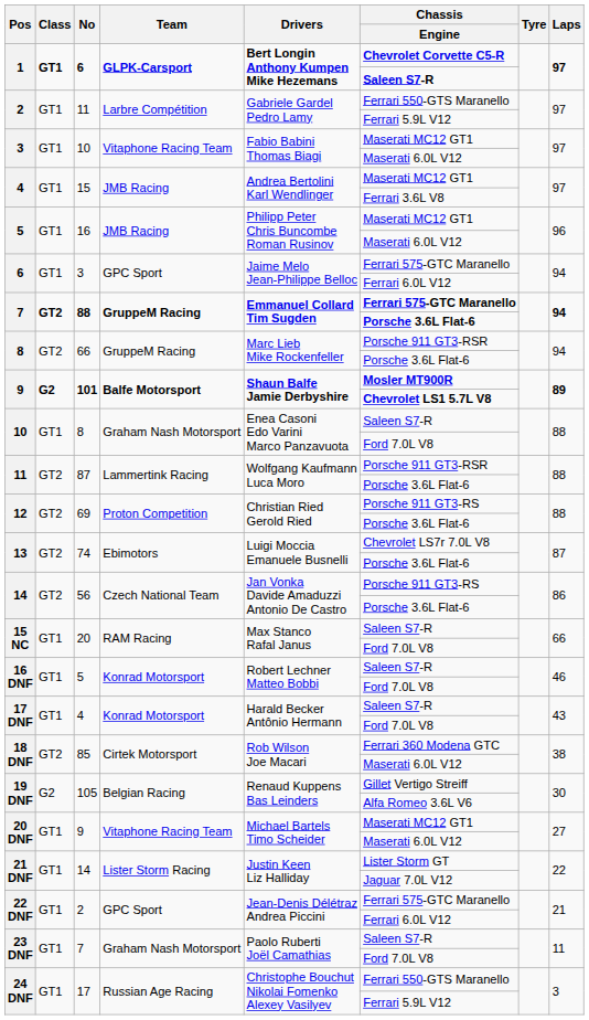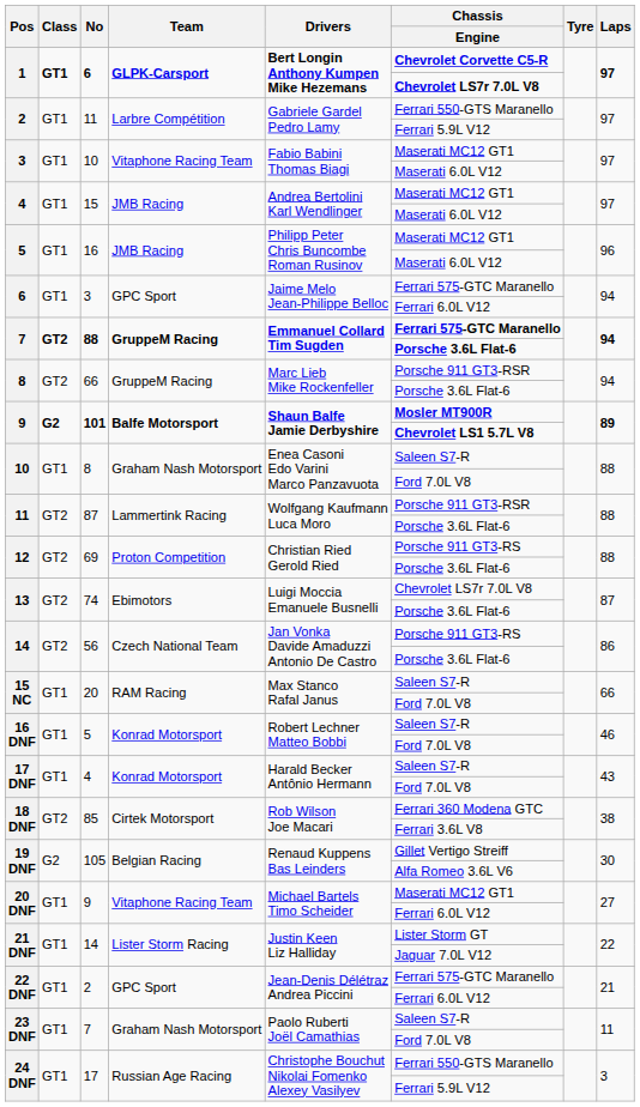row 4 | Chassis / Engine: Saleen S7-R -> Chevrolet LS7r 7.0L V8
row 10 | Chassis / Engine: Ferrari 3.6L V8 -> Maserati 6.0L V12
row 38 | Chassis / Engine: Maserati 6.0L V12 -> Ferrari 3.6L V8
row 42 | Chassis / Engine: Maserati 6.0L V12 -> Ferrari 6.0L V12
